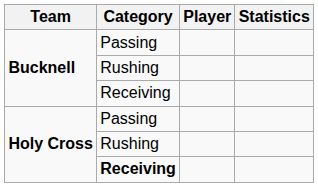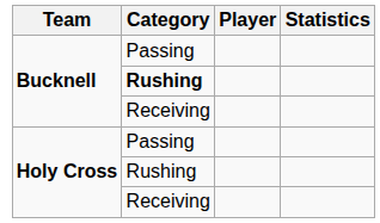Bucknell / Rushing | Category: normal -> bold
Holy Cross / Receiving | Category: bold -> normal
